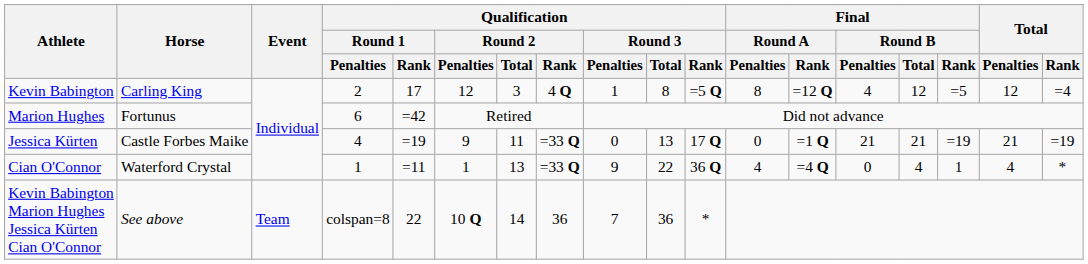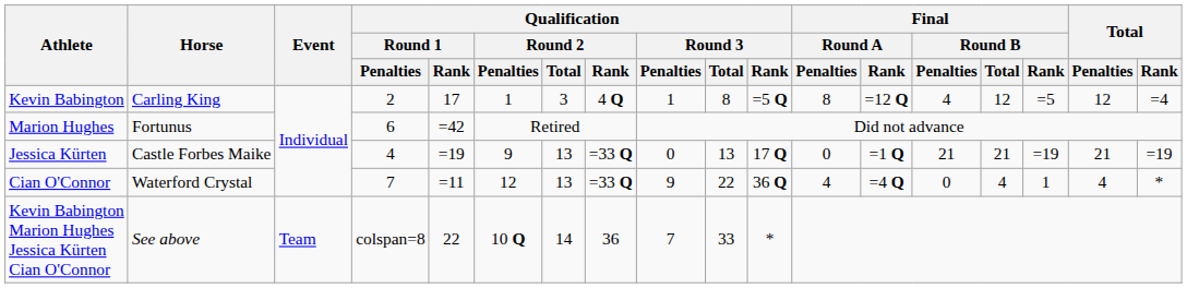Kevin Babington | Qualification / Round 2 / Penalties: 12 -> 1
Jessica Kürten | Qualification / Round 2 / Total: 11 -> 13
Cian O'Connor | Qualification / Round 1 / Penalties: 1 -> 7
Cian O'Connor | Qualification / Round 2 / Penalties: 1 -> 12
Kevin Babington Marion Hughes Jessica Kürten Cian O'Connor | Qualification / Round 3 / Total: 36 -> 33
